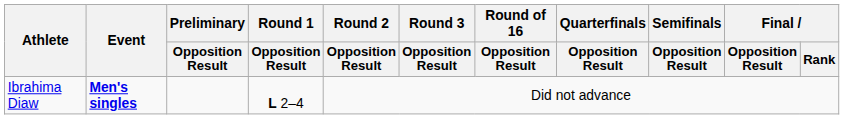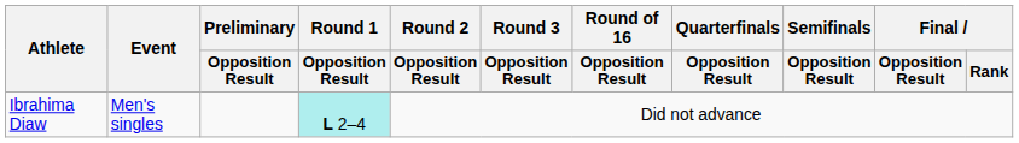Ibrahima Diaw | Event: bold -> normal
Ibrahima Diaw | Round 1 / Opposition Result: no background -> paleturquoise background
